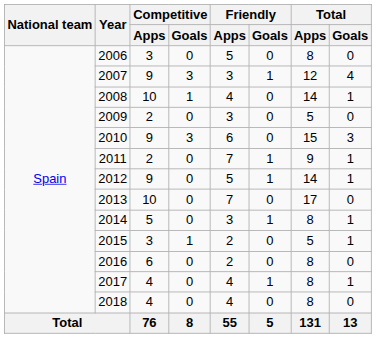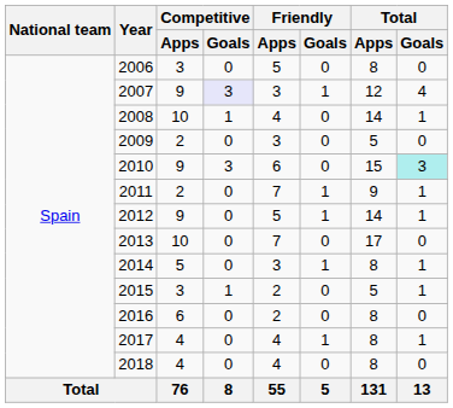2007 | Competitive / Goals: no background -> lavender background
2010 | Total / Goals: no background -> paleturquoise background
